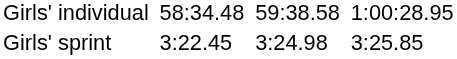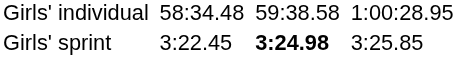Girls' sprint | column 3: normal -> bold
